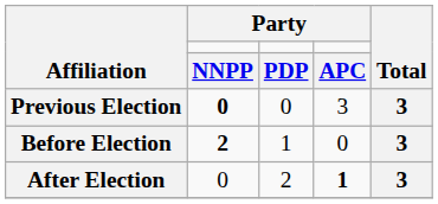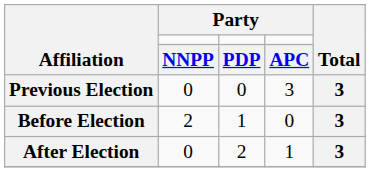Previous Election | column 2: bold -> normal
Before Election | column 2: bold -> normal
After Election | column 4: bold -> normal
